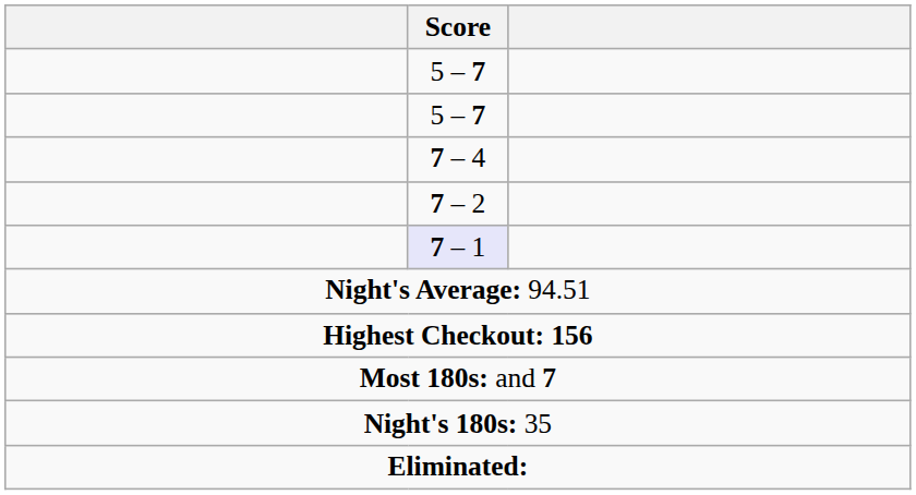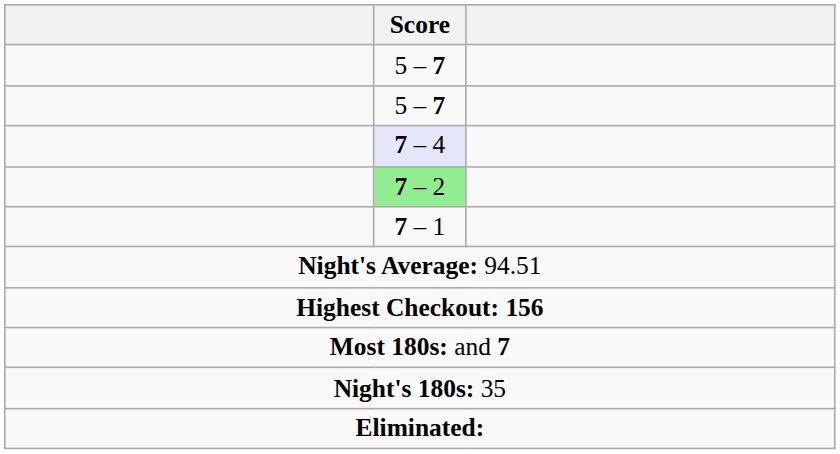7 – 4 | Score: no background -> lavender background
7 – 2 | Score: no background -> lightgreen background
7 – 1 | Score: lavender background -> no background
